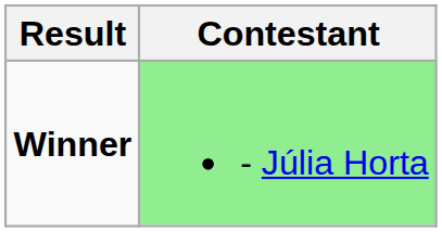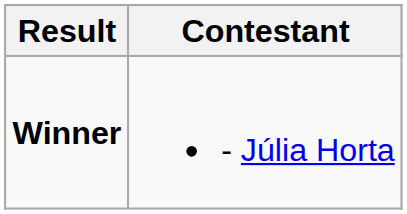Winner | Contestant: lightgreen background -> no background
